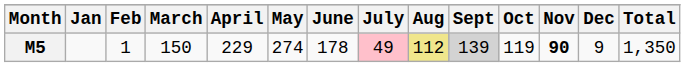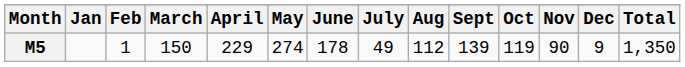M5 | July: pink background -> no background
M5 | Aug: khaki background -> no background
M5 | Sept: lightgrey background -> no background
M5 | Nov: bold -> normal
